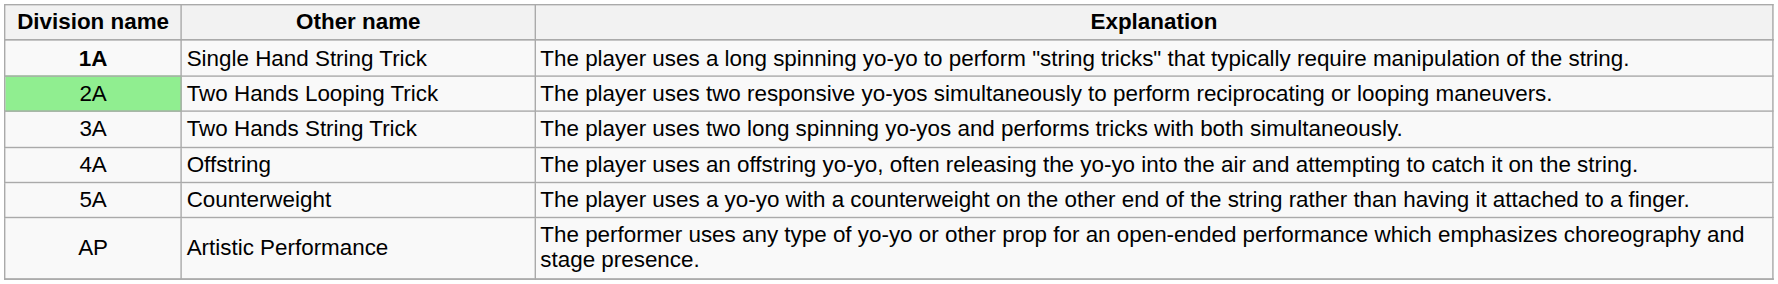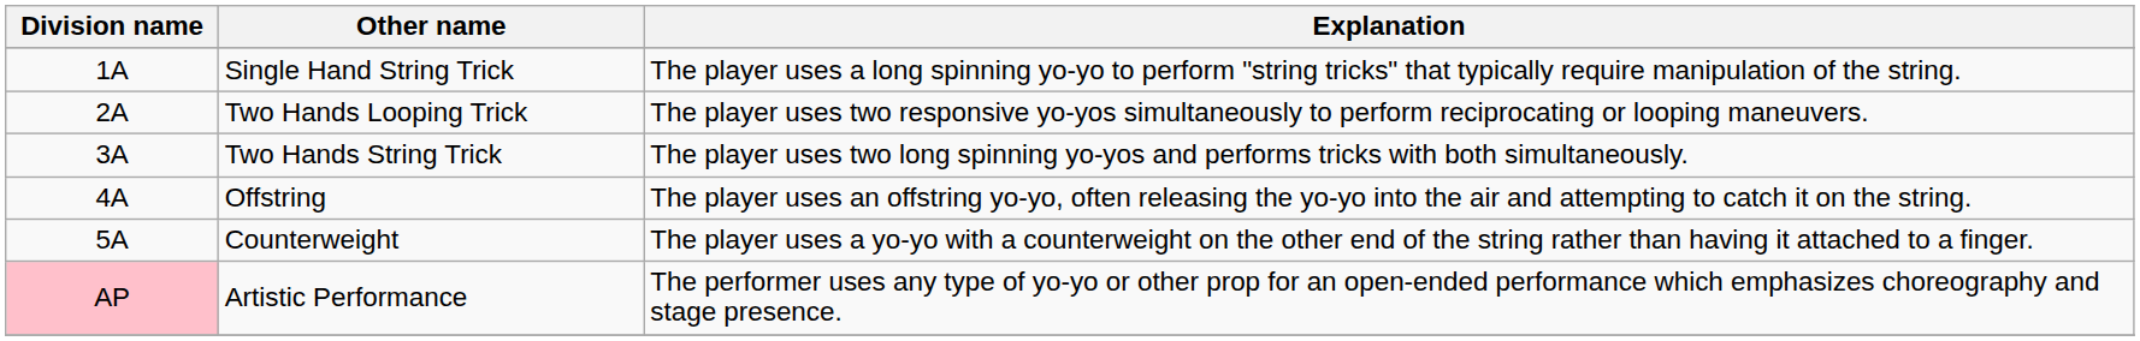Single Hand String Trick | Division name: bold -> normal
Two Hands Looping Trick | Division name: lightgreen background -> no background
Artistic Performance | Division name: no background -> pink background
